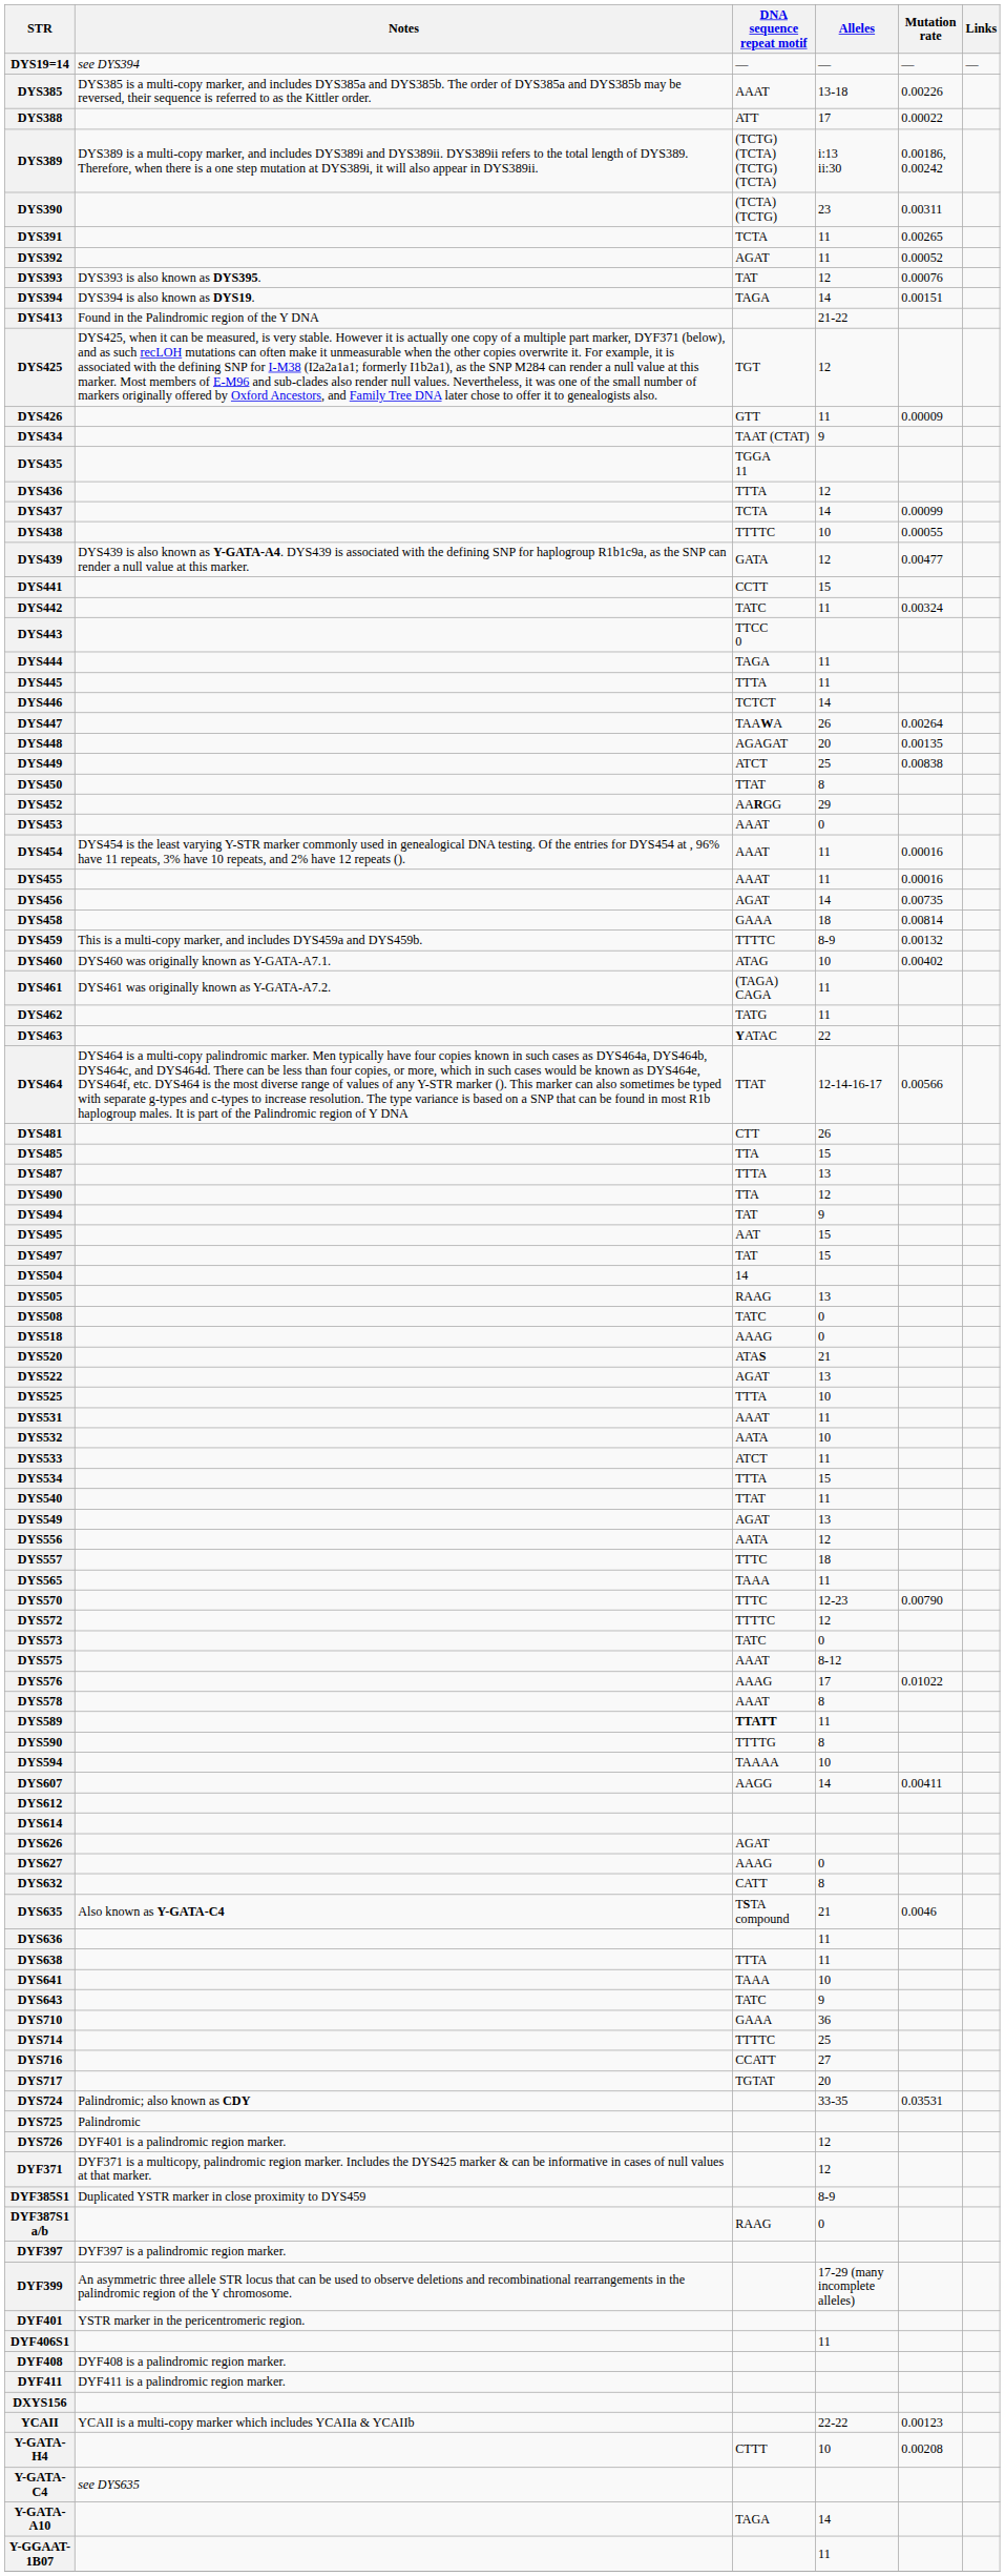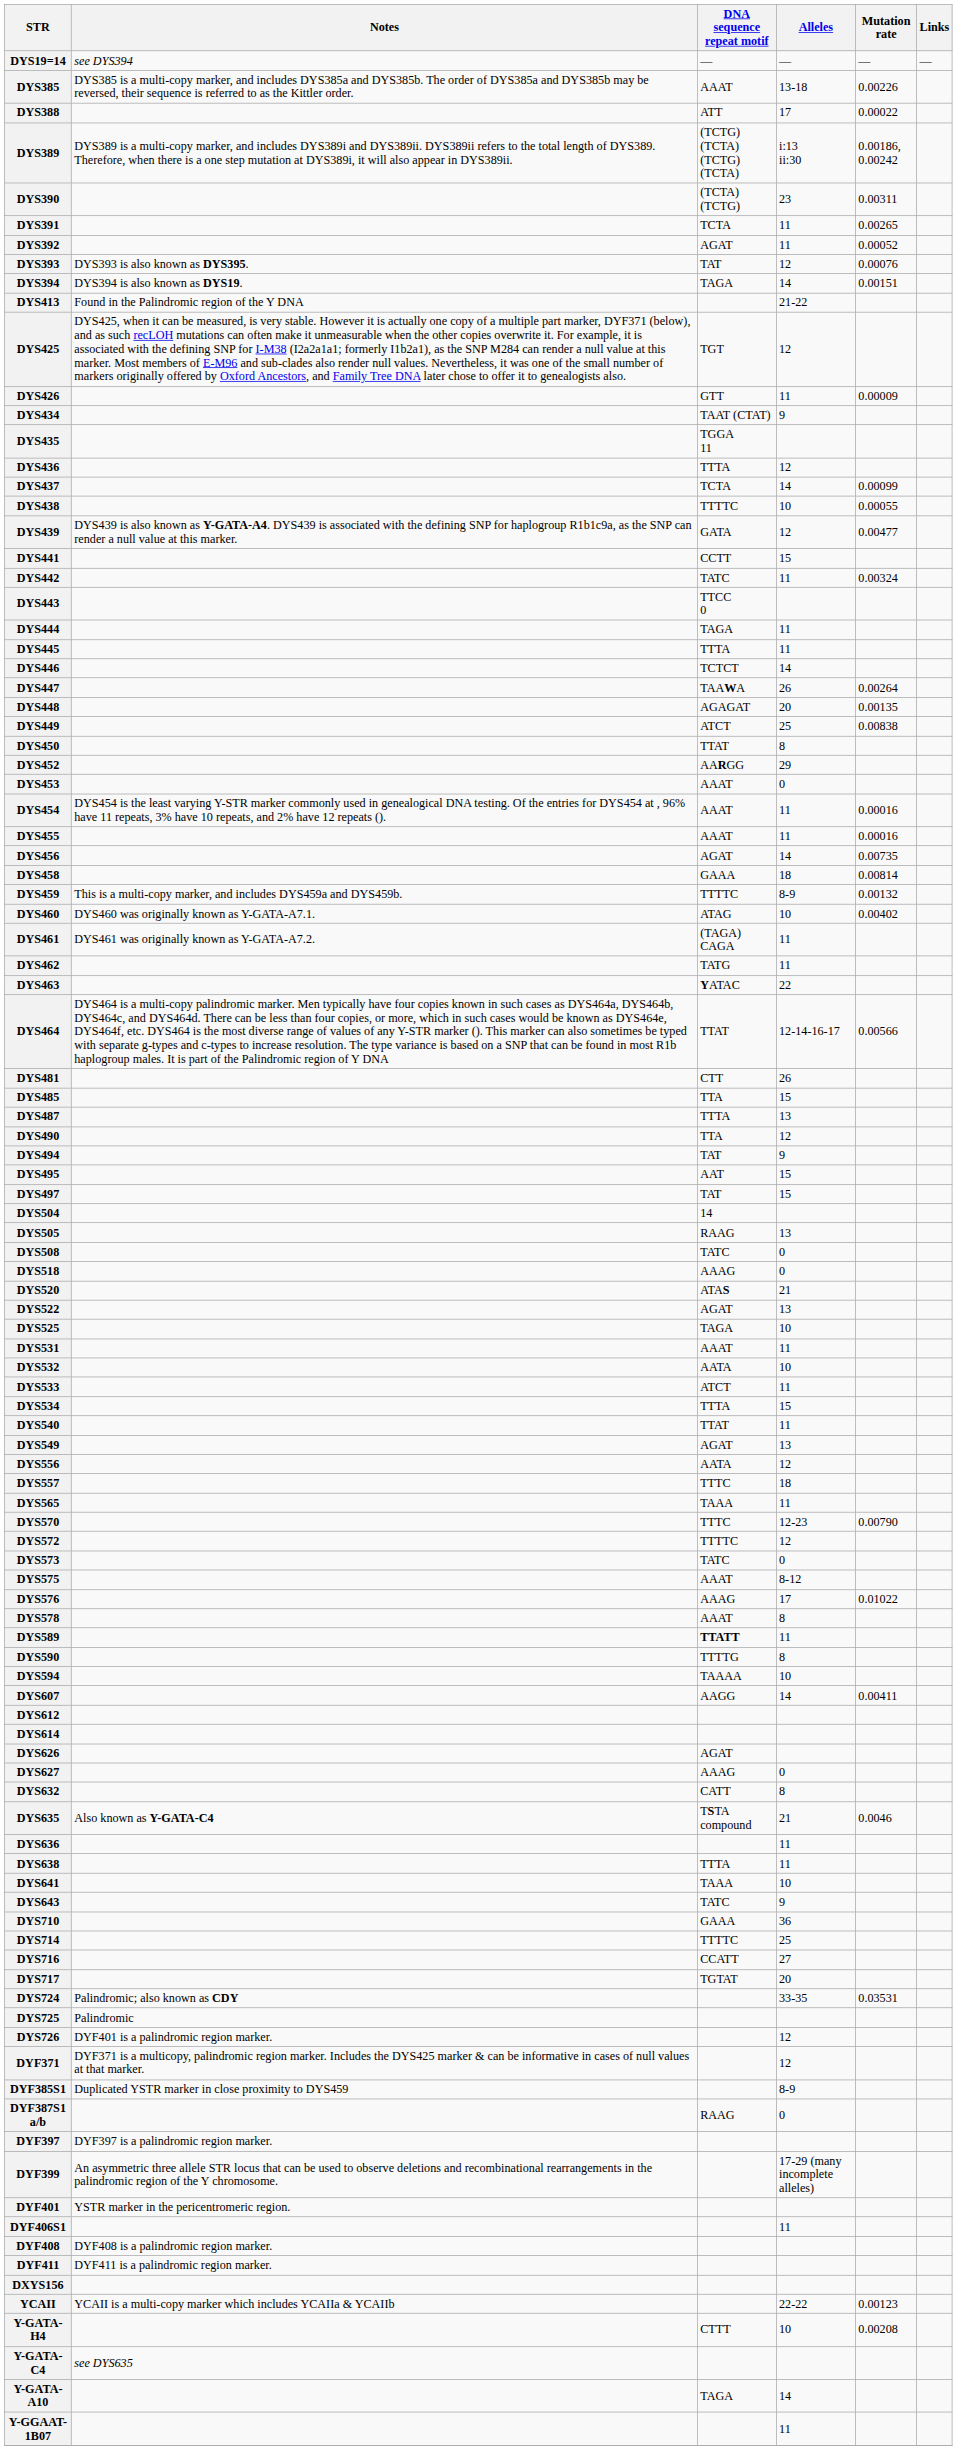DYS525 | DNA sequence repeat motif: TTTA -> TAGA
